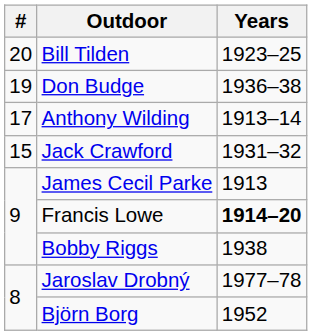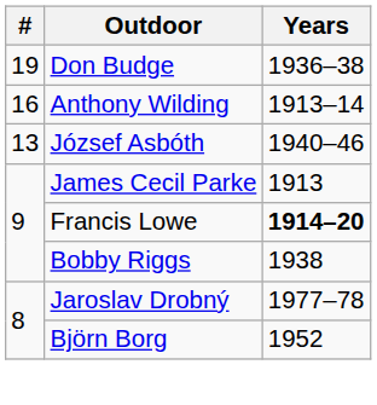- row: 20 | Bill Tilden | 1923–25
Anthony Wilding | #: 17 -> 16
- row: 15 | Jack Crawford | 1931–32
+ row: 13 | József Asbóth | 1940–46
